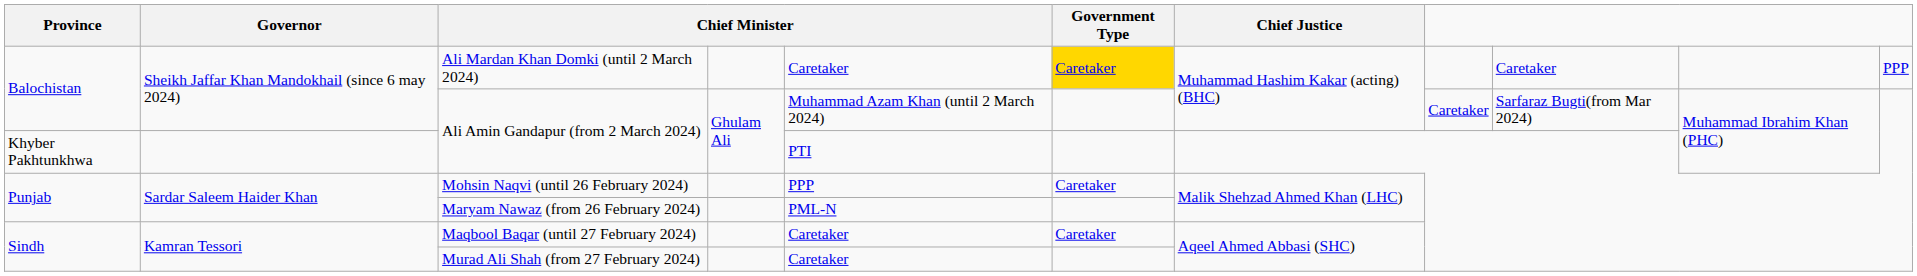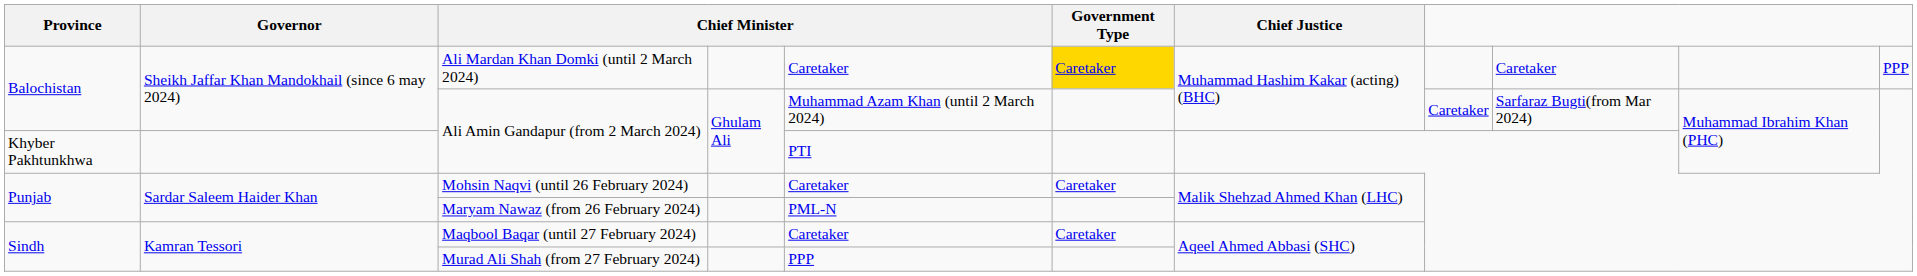Mohsin Naqvi (until 26 February 2024) | column 5: PPP -> Caretaker
Murad Ali Shah (from 27 February 2024) | column 5: Caretaker -> PPP
